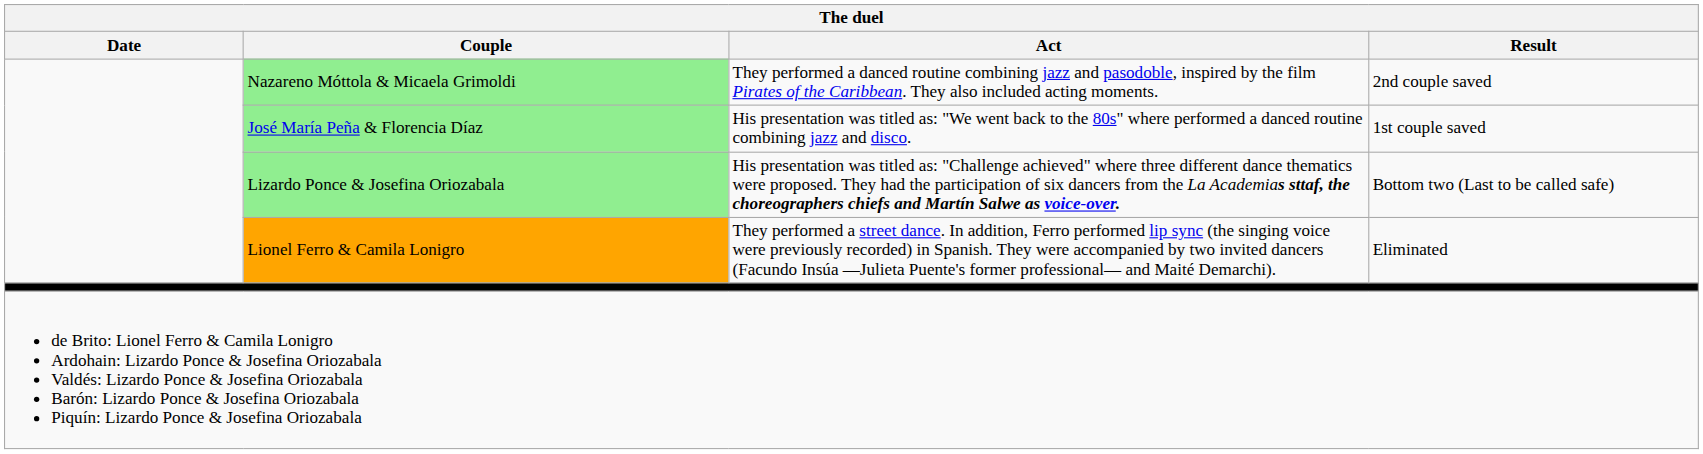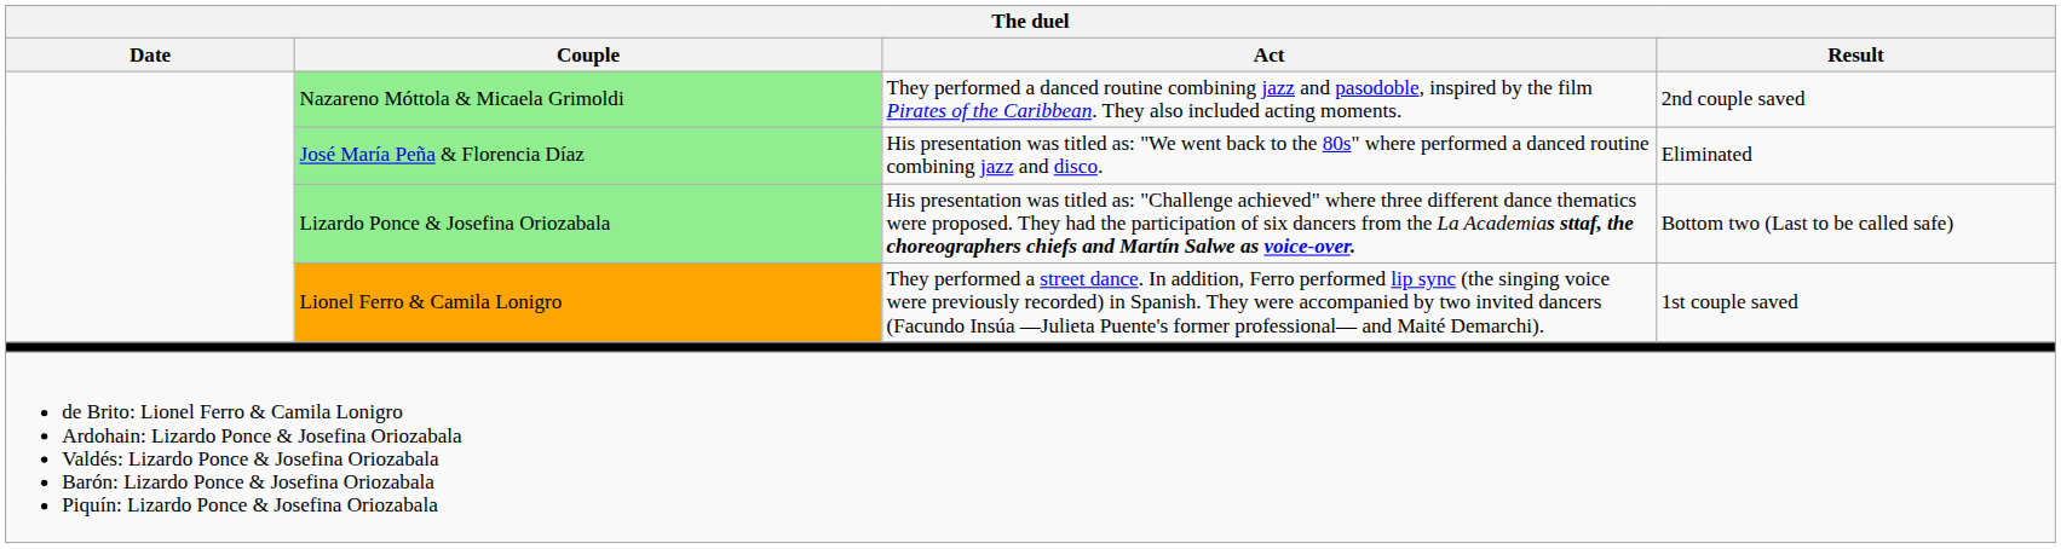José María Peña & Florencia Díaz | Result: 1st couple saved -> Eliminated
Lionel Ferro & Camila Lonigro | Result: Eliminated -> 1st couple saved
